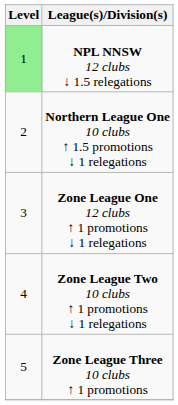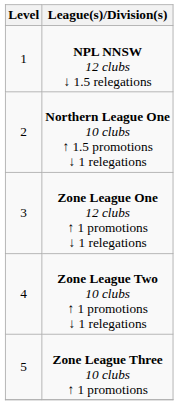NPL NNSW 12 clubs ↓ 1.5 relegations | Level: lightgreen background -> no background
